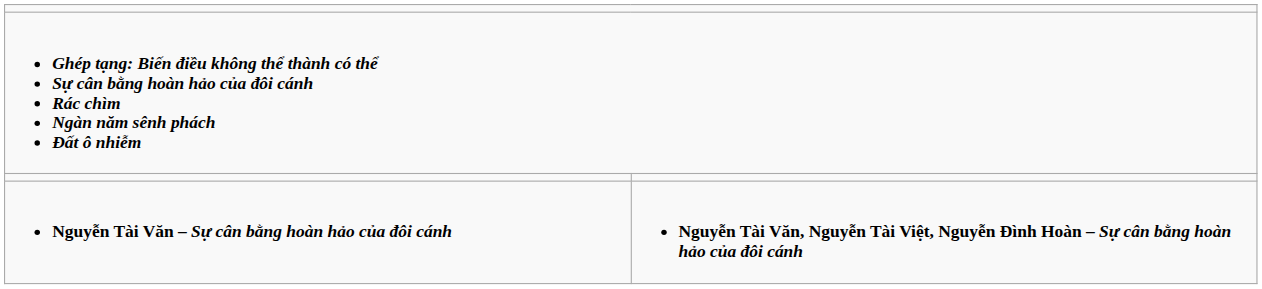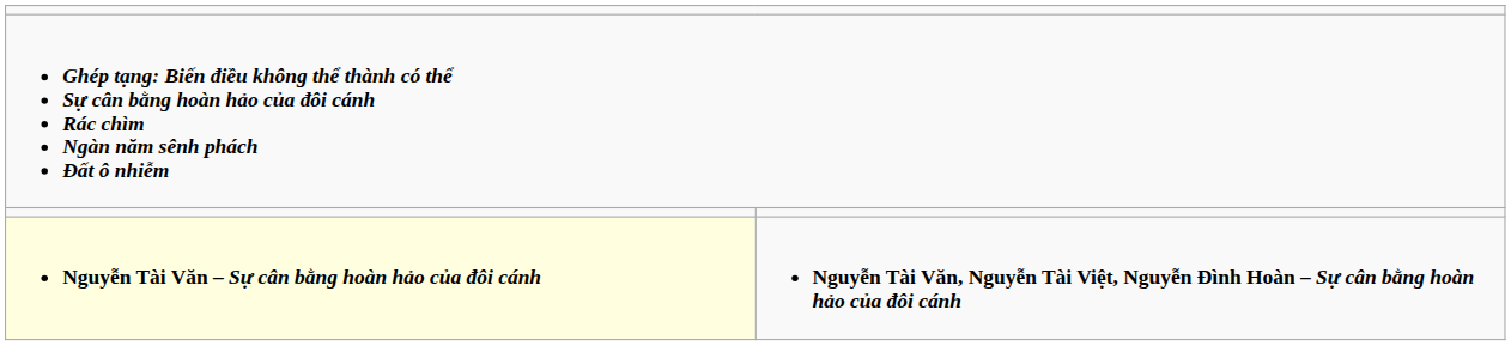row 4 | column 1: no background -> lightyellow background
